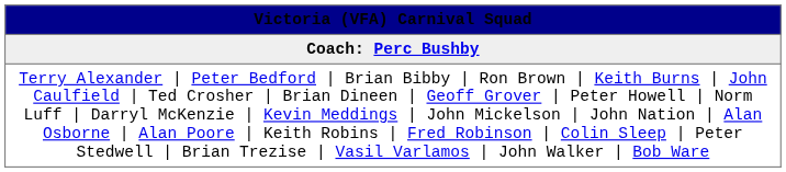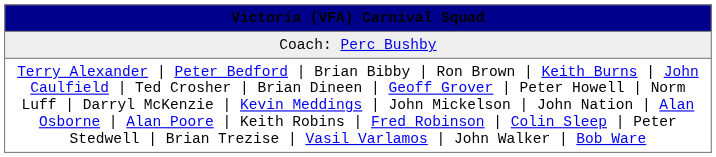Coach: Perc Bushby | column 1: bold -> normal
